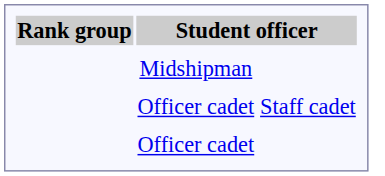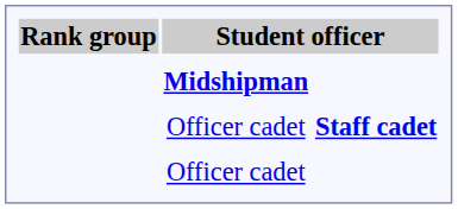Midshipman | column 2: normal -> bold
Officer cadet / Staff cadet | column 3: normal -> bold
